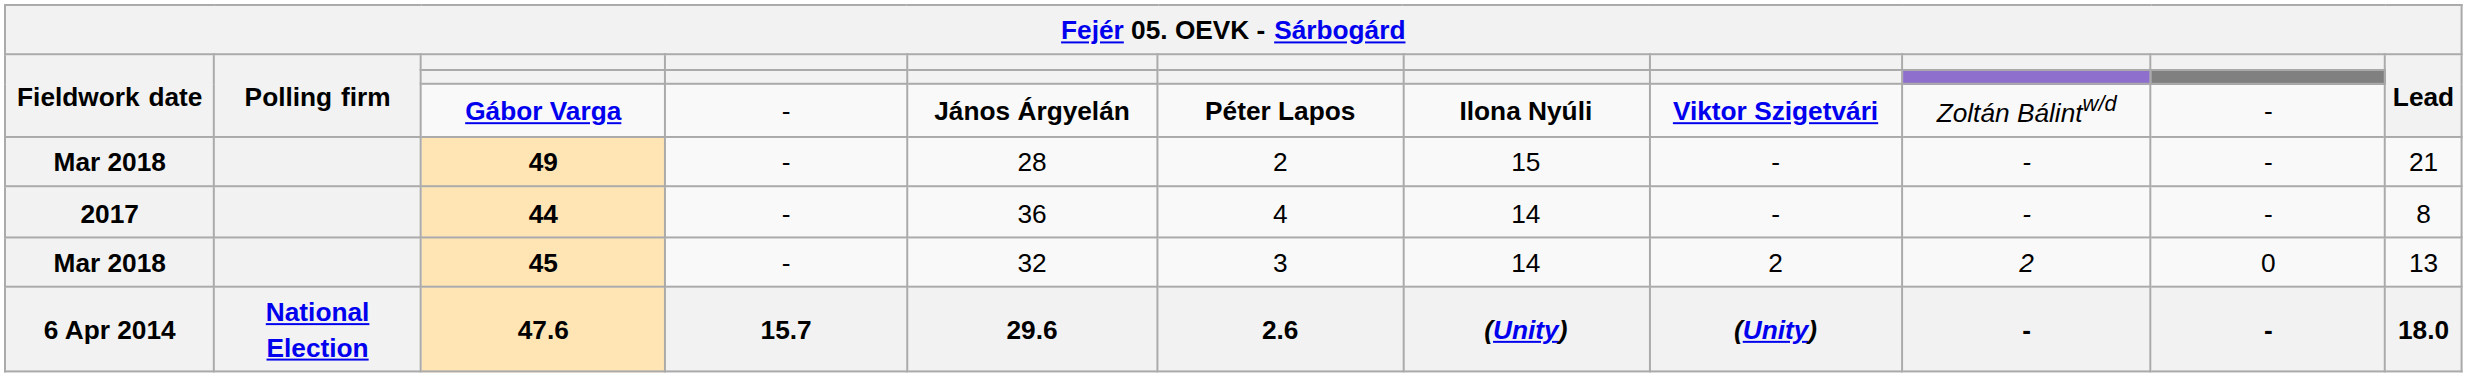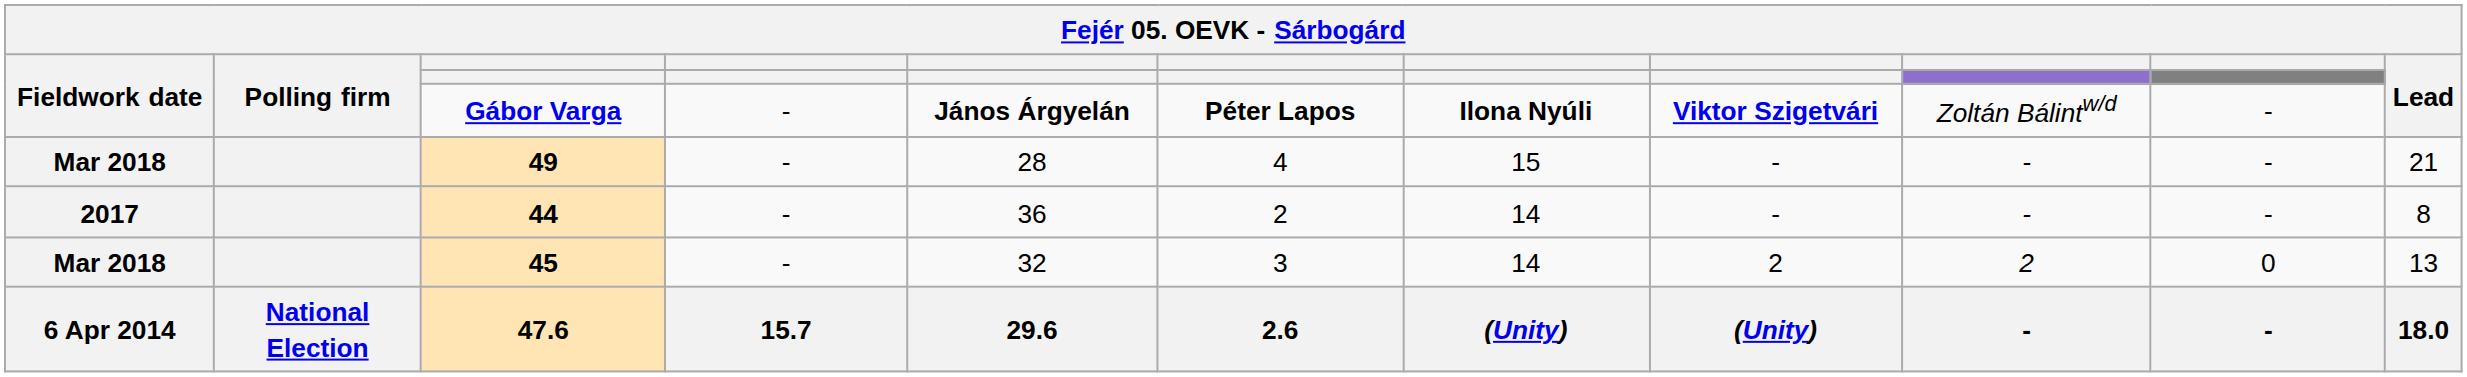49 | column 6: 2 -> 4
44 | column 6: 4 -> 2
